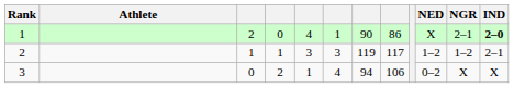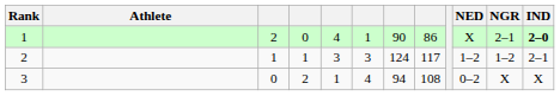row 3 | column 7: 119 -> 124
row 4 | column 8: 106 -> 108
